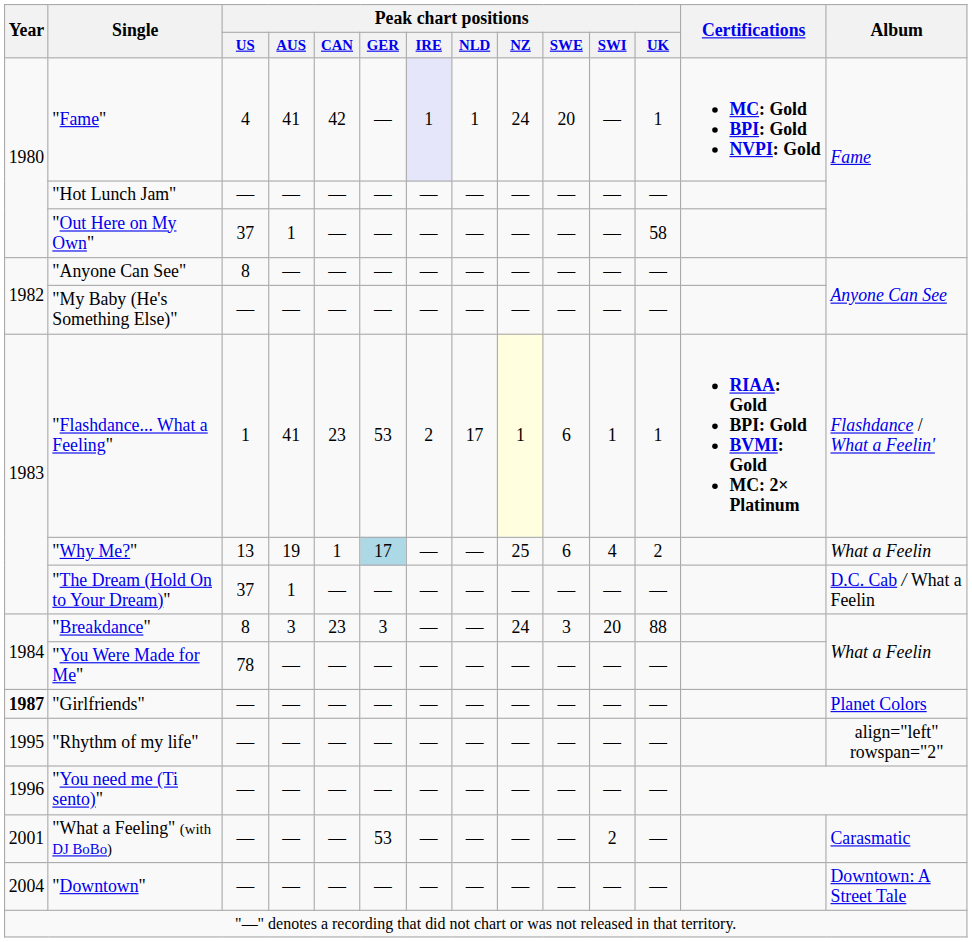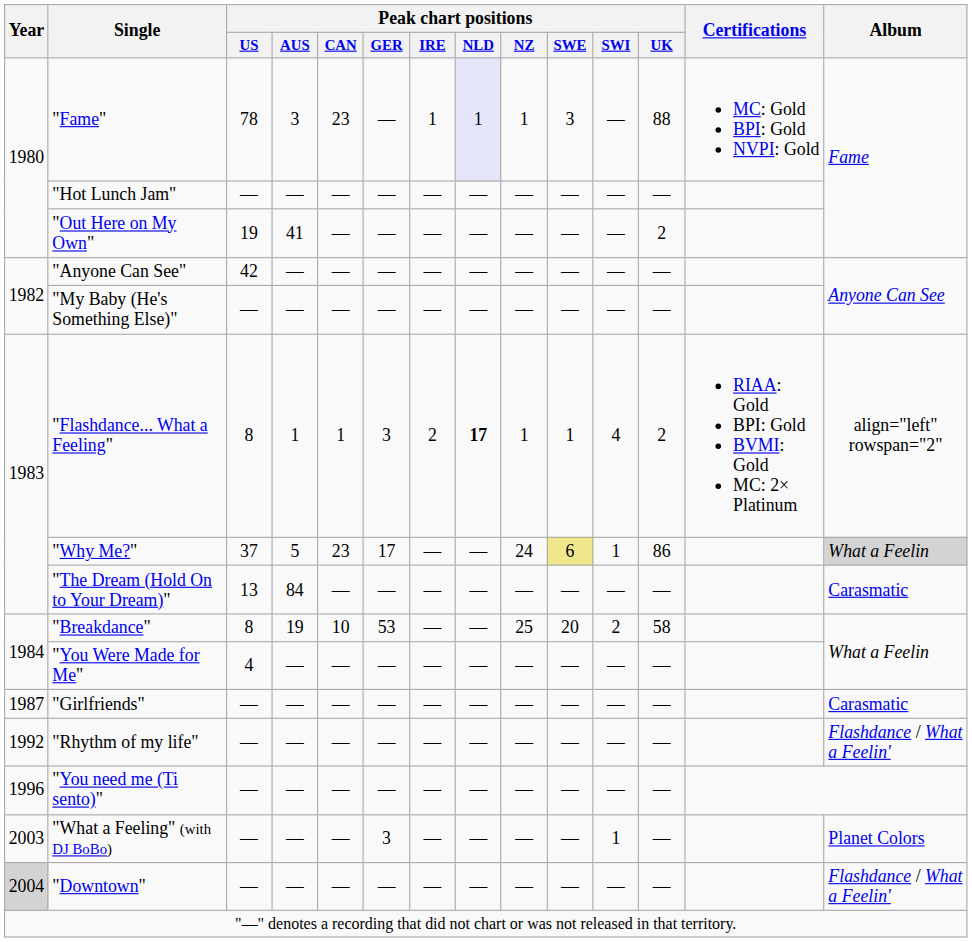"Fame" | Peak chart positions / US: 4 -> 78
"Fame" | Peak chart positions / AUS: 41 -> 3
"Fame" | Peak chart positions / CAN: 42 -> 23
"Fame" | Peak chart positions / IRE: lavender background -> no background
"Fame" | Peak chart positions / NLD: no background -> lavender background
"Fame" | Peak chart positions / NZ: 24 -> 1
"Fame" | Peak chart positions / SWE: 20 -> 3
"Fame" | Peak chart positions / UK: 1 -> 88
"Fame" | Certifications: bold -> normal
"Out Here on My Own" | Peak chart positions / US: 37 -> 19
"Out Here on My Own" | Peak chart positions / AUS: 1 -> 41
"Out Here on My Own" | Peak chart positions / UK: 58 -> 2
"Anyone Can See" | Peak chart positions / US: 8 -> 42
"Flashdance... What a Feeling" | Peak chart positions / US: 1 -> 8
"Flashdance... What a Feeling" | Peak chart positions / AUS: 41 -> 1
"Flashdance... What a Feeling" | Peak chart positions / CAN: 23 -> 1
"Flashdance... What a Feeling" | Peak chart positions / GER: 53 -> 3
"Flashdance... What a Feeling" | Peak chart positions / NLD: normal -> bold
"Flashdance... What a Feeling" | Peak chart positions / NZ: lightyellow background -> no background
"Flashdance... What a Feeling" | Peak chart positions / SWE: 6 -> 1
"Flashdance... What a Feeling" | Peak chart positions / SWI: 1 -> 4
"Flashdance... What a Feeling" | Peak chart positions / UK: 1 -> 2
"Flashdance... What a Feeling" | Certifications: bold -> normal
"Flashdance... What a Feeling" | Album: Flashdance / What a Feelin' -> align="left" rowspan="2"
"Why Me?" | Peak chart positions / US: 13 -> 37
"Why Me?" | Peak chart positions / AUS: 19 -> 5
"Why Me?" | Peak chart positions / CAN: 1 -> 23
"Why Me?" | Peak chart positions / GER: lightblue background -> no background
"Why Me?" | Peak chart positions / NZ: 25 -> 24
"Why Me?" | Peak chart positions / SWE: no background -> khaki background
"Why Me?" | Peak chart positions / SWI: 4 -> 1
"Why Me?" | Peak chart positions / UK: 2 -> 86
"Why Me?" | Album: no background -> lightgrey background
"The Dream (Hold On to Your Dream)" | Peak chart positions / US: 37 -> 13
"The Dream (Hold On to Your Dream)" | Peak chart positions / AUS: 1 -> 84
"The Dream (Hold On to Your Dream)" | Album: D.C. Cab / What a Feelin -> Carasmatic
"Breakdance" | Peak chart positions / AUS: 3 -> 19
"Breakdance" | Peak chart positions / CAN: 23 -> 10
"Breakdance" | Peak chart positions / GER: 3 -> 53
"Breakdance" | Peak chart positions / NZ: 24 -> 25
"Breakdance" | Peak chart positions / SWE: 3 -> 20
"Breakdance" | Peak chart positions / SWI: 20 -> 2
"Breakdance" | Peak chart positions / UK: 88 -> 58
"You Were Made for Me" | Peak chart positions / US: 78 -> 4
"Girlfriends" | Year: bold -> normal
"Girlfriends" | Album: Planet Colors -> Carasmatic
"Rhythm of my life" | Year: 1995 -> 1992
"Rhythm of my life" | Album: align="left" rowspan="2" -> Flashdance / What a Feelin'
"What a Feeling" (with DJ BoBo) | Year: 2001 -> 2003
"What a Feeling" (with DJ BoBo) | Peak chart positions / GER: 53 -> 3
"What a Feeling" (with DJ BoBo) | Peak chart positions / SWI: 2 -> 1
"What a Feeling" (with DJ BoBo) | Album: Carasmatic -> Planet Colors
"Downtown" | Year: no background -> lightgrey background
"Downtown" | Album: Downtown: A Street Tale -> Flashdance / What a Feelin'
